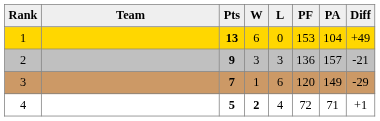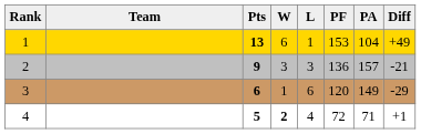row 2 | L: 0 -> 1
row 4 | Pts: 7 -> 6
